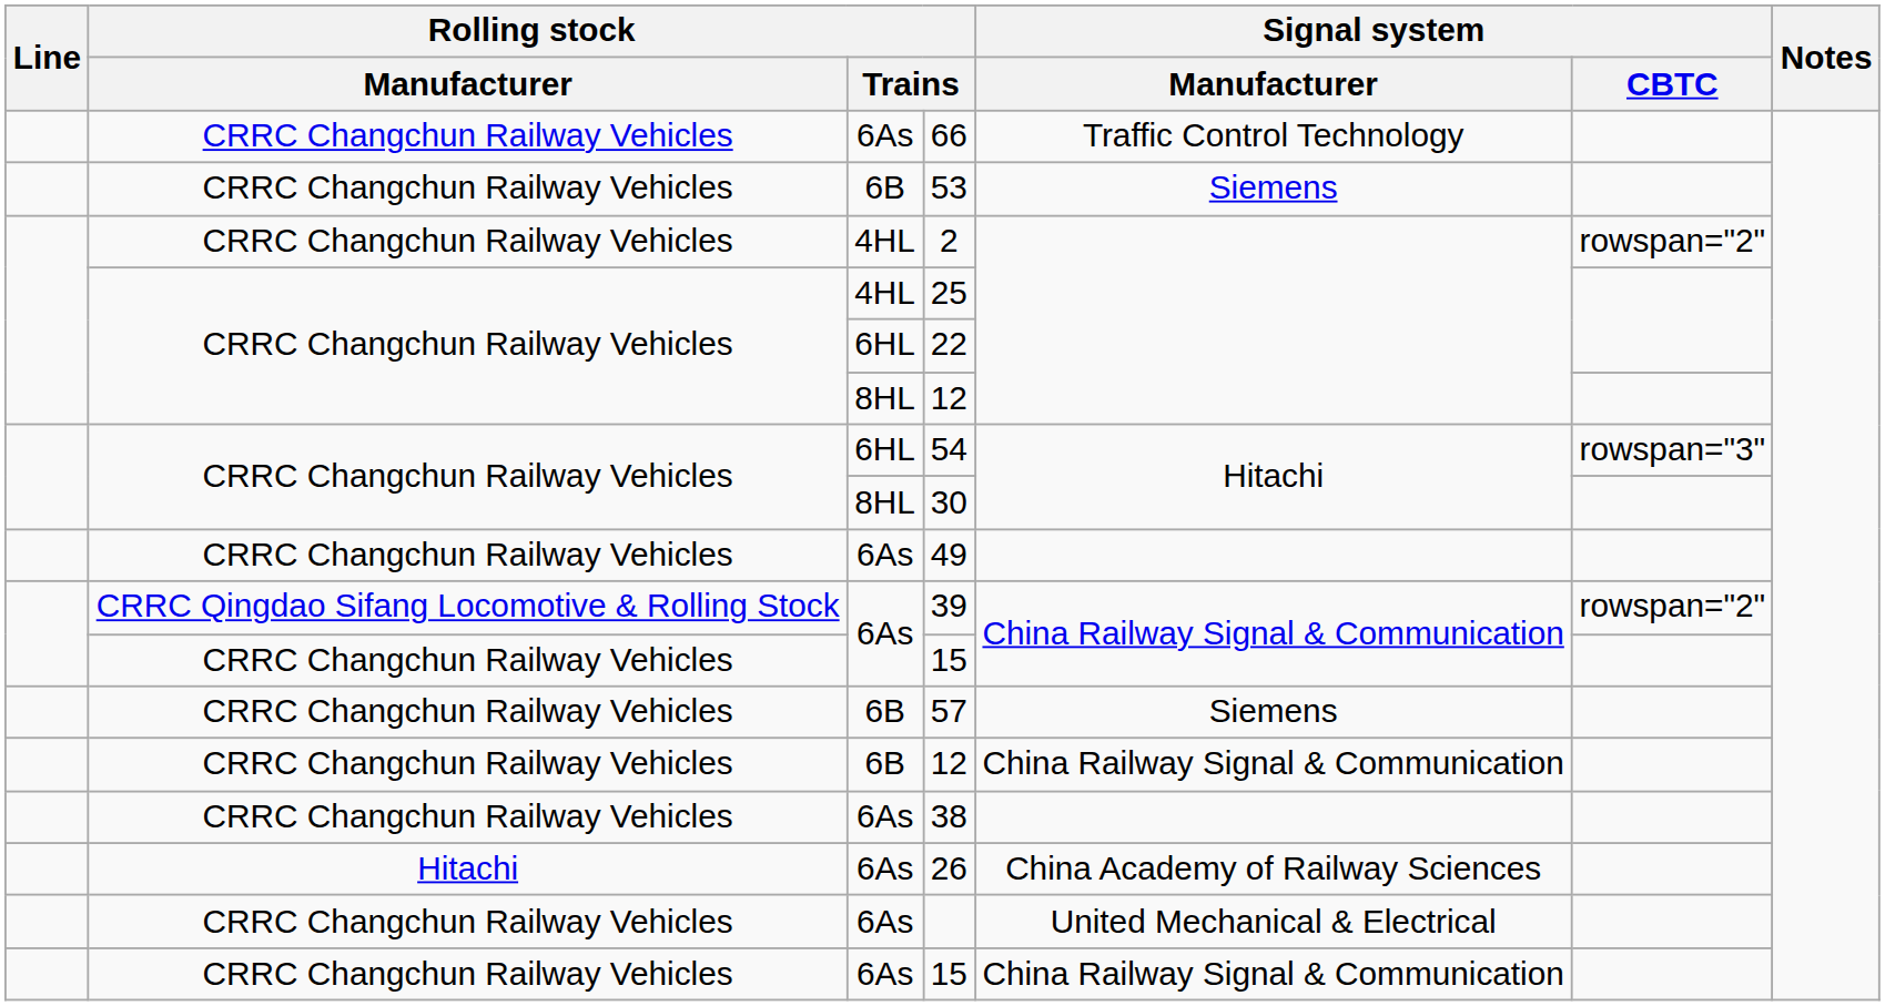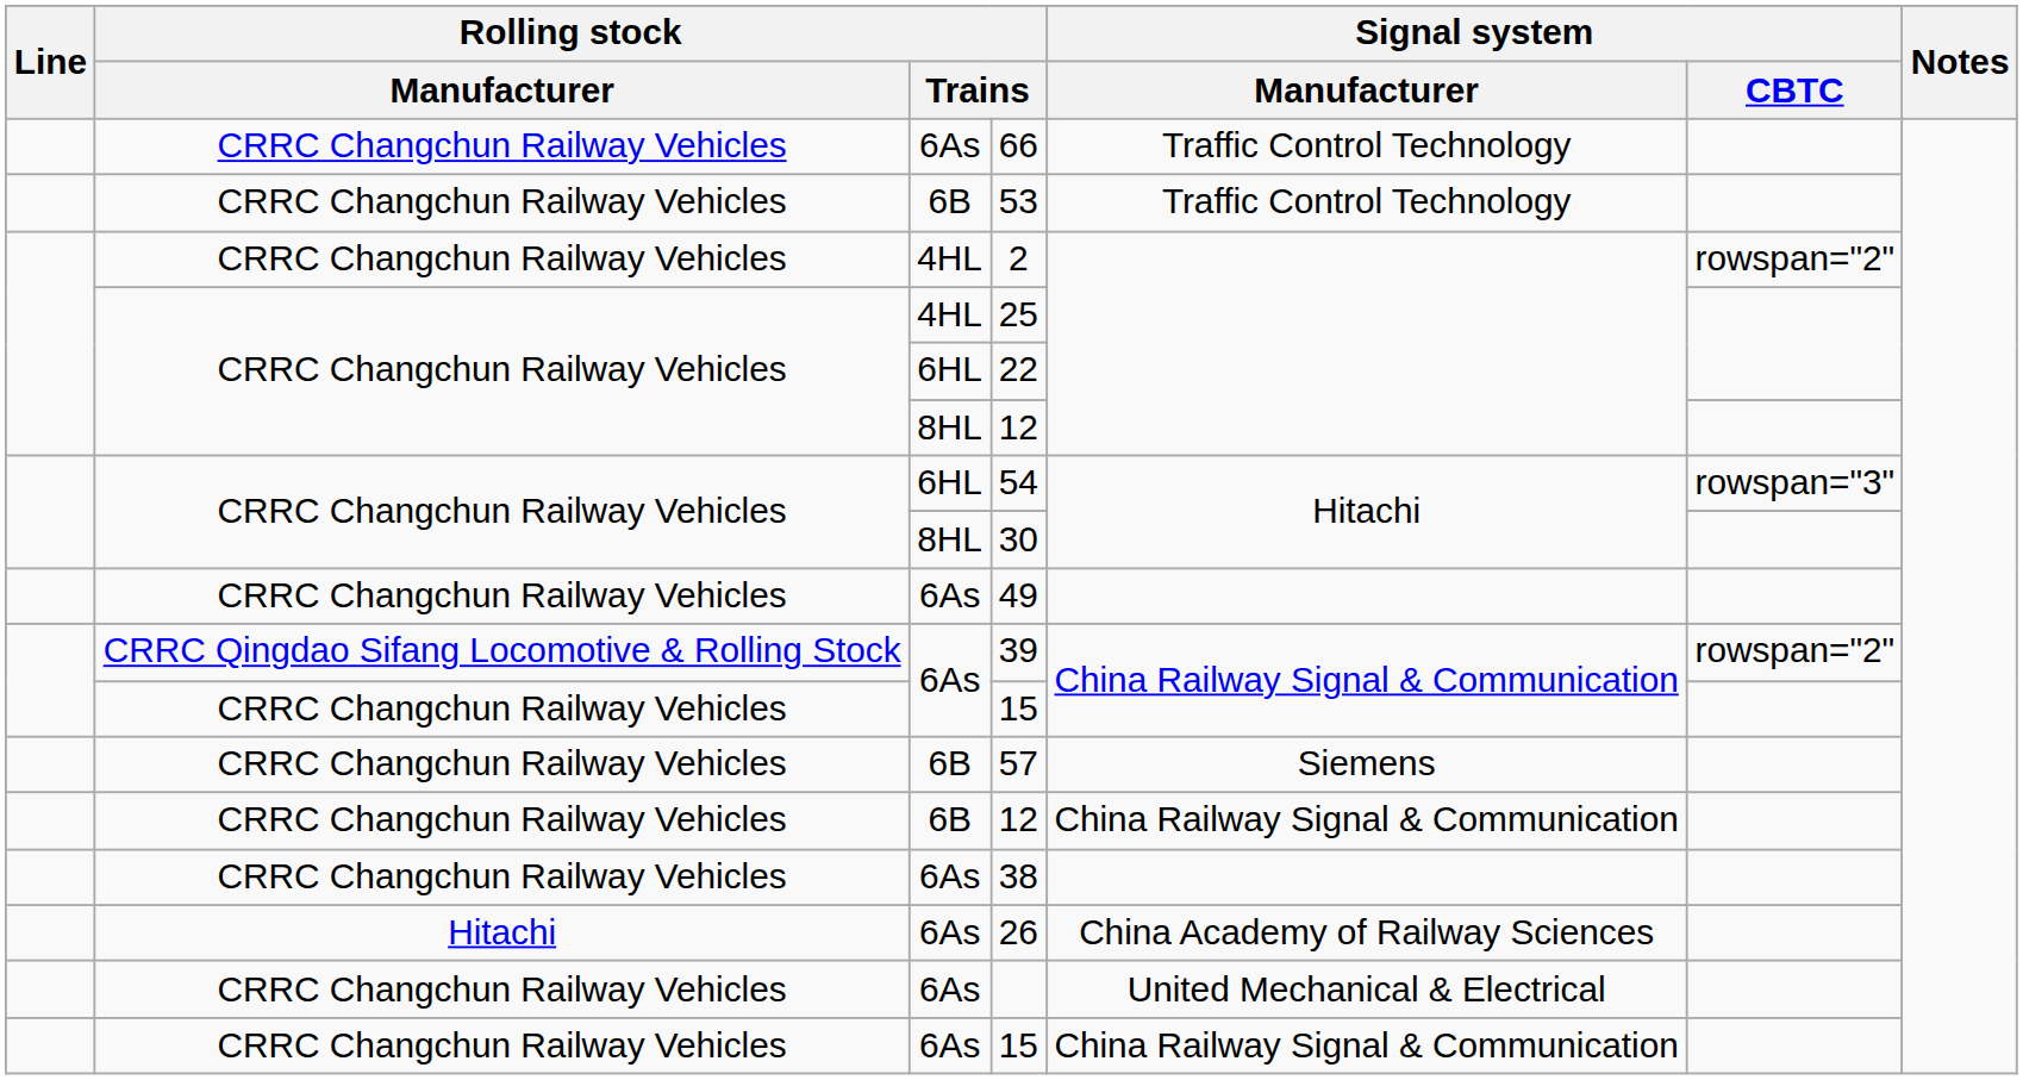53 | Signal system / Manufacturer: Siemens -> Traffic Control Technology
